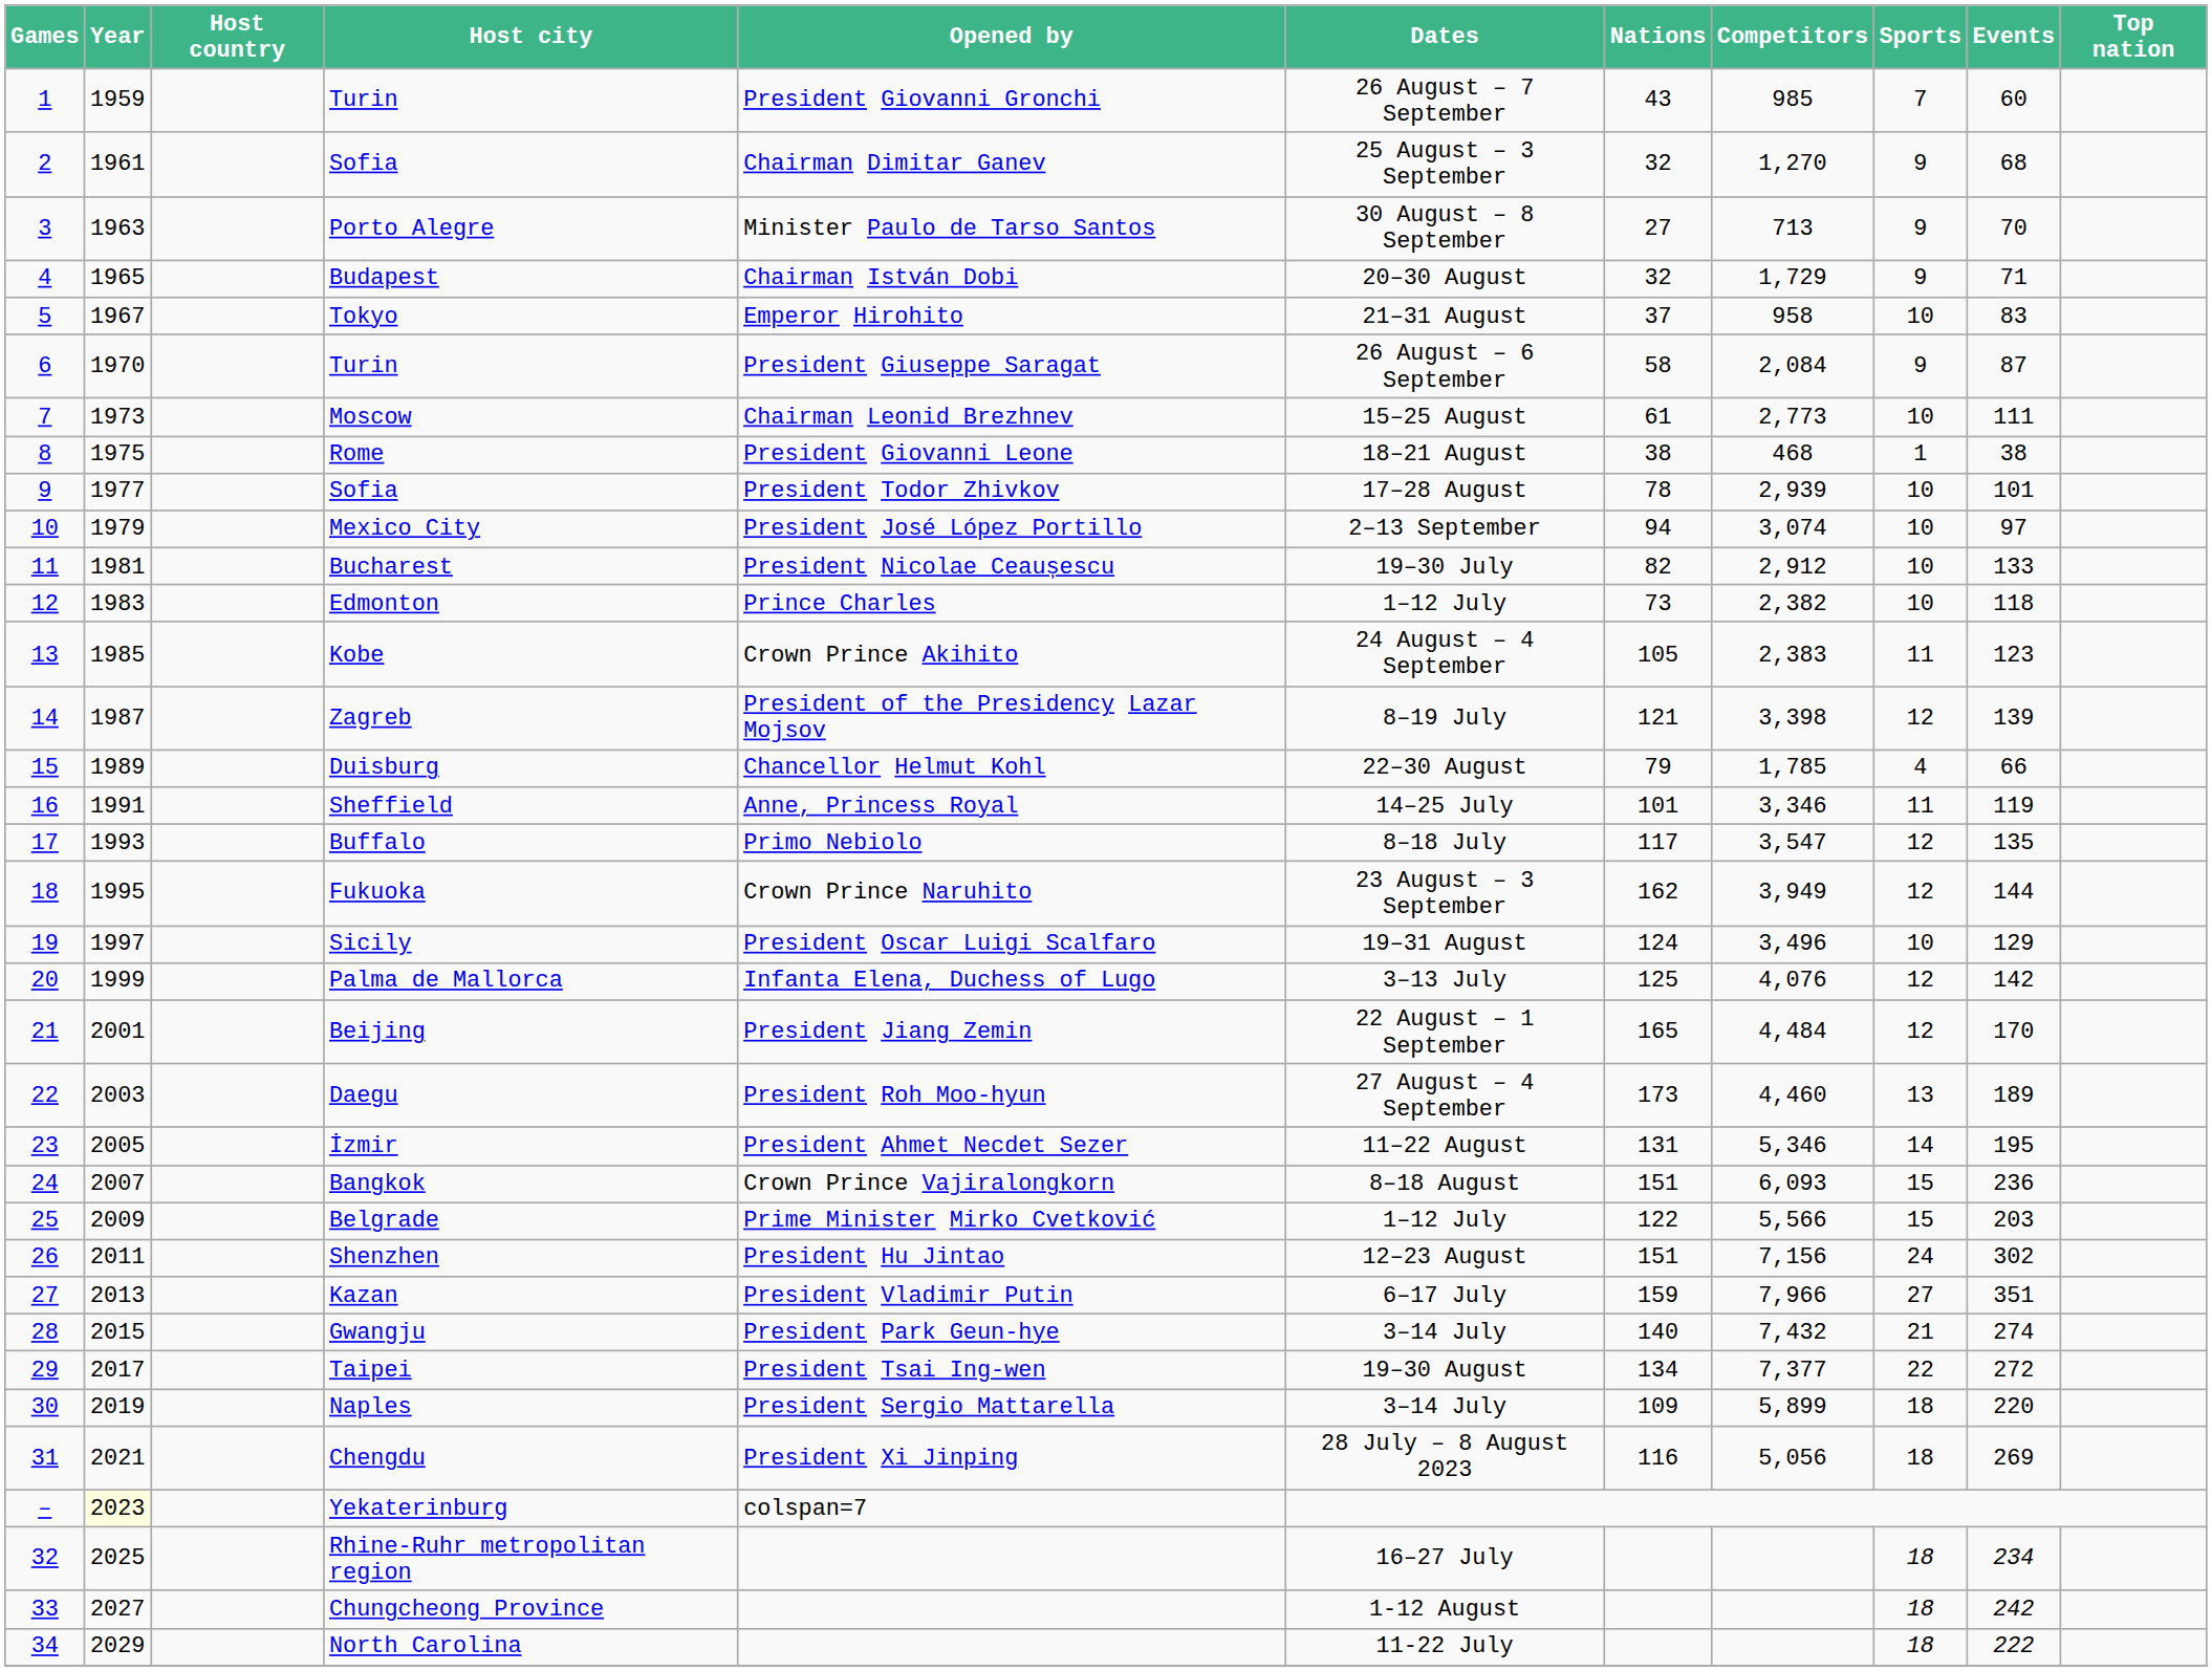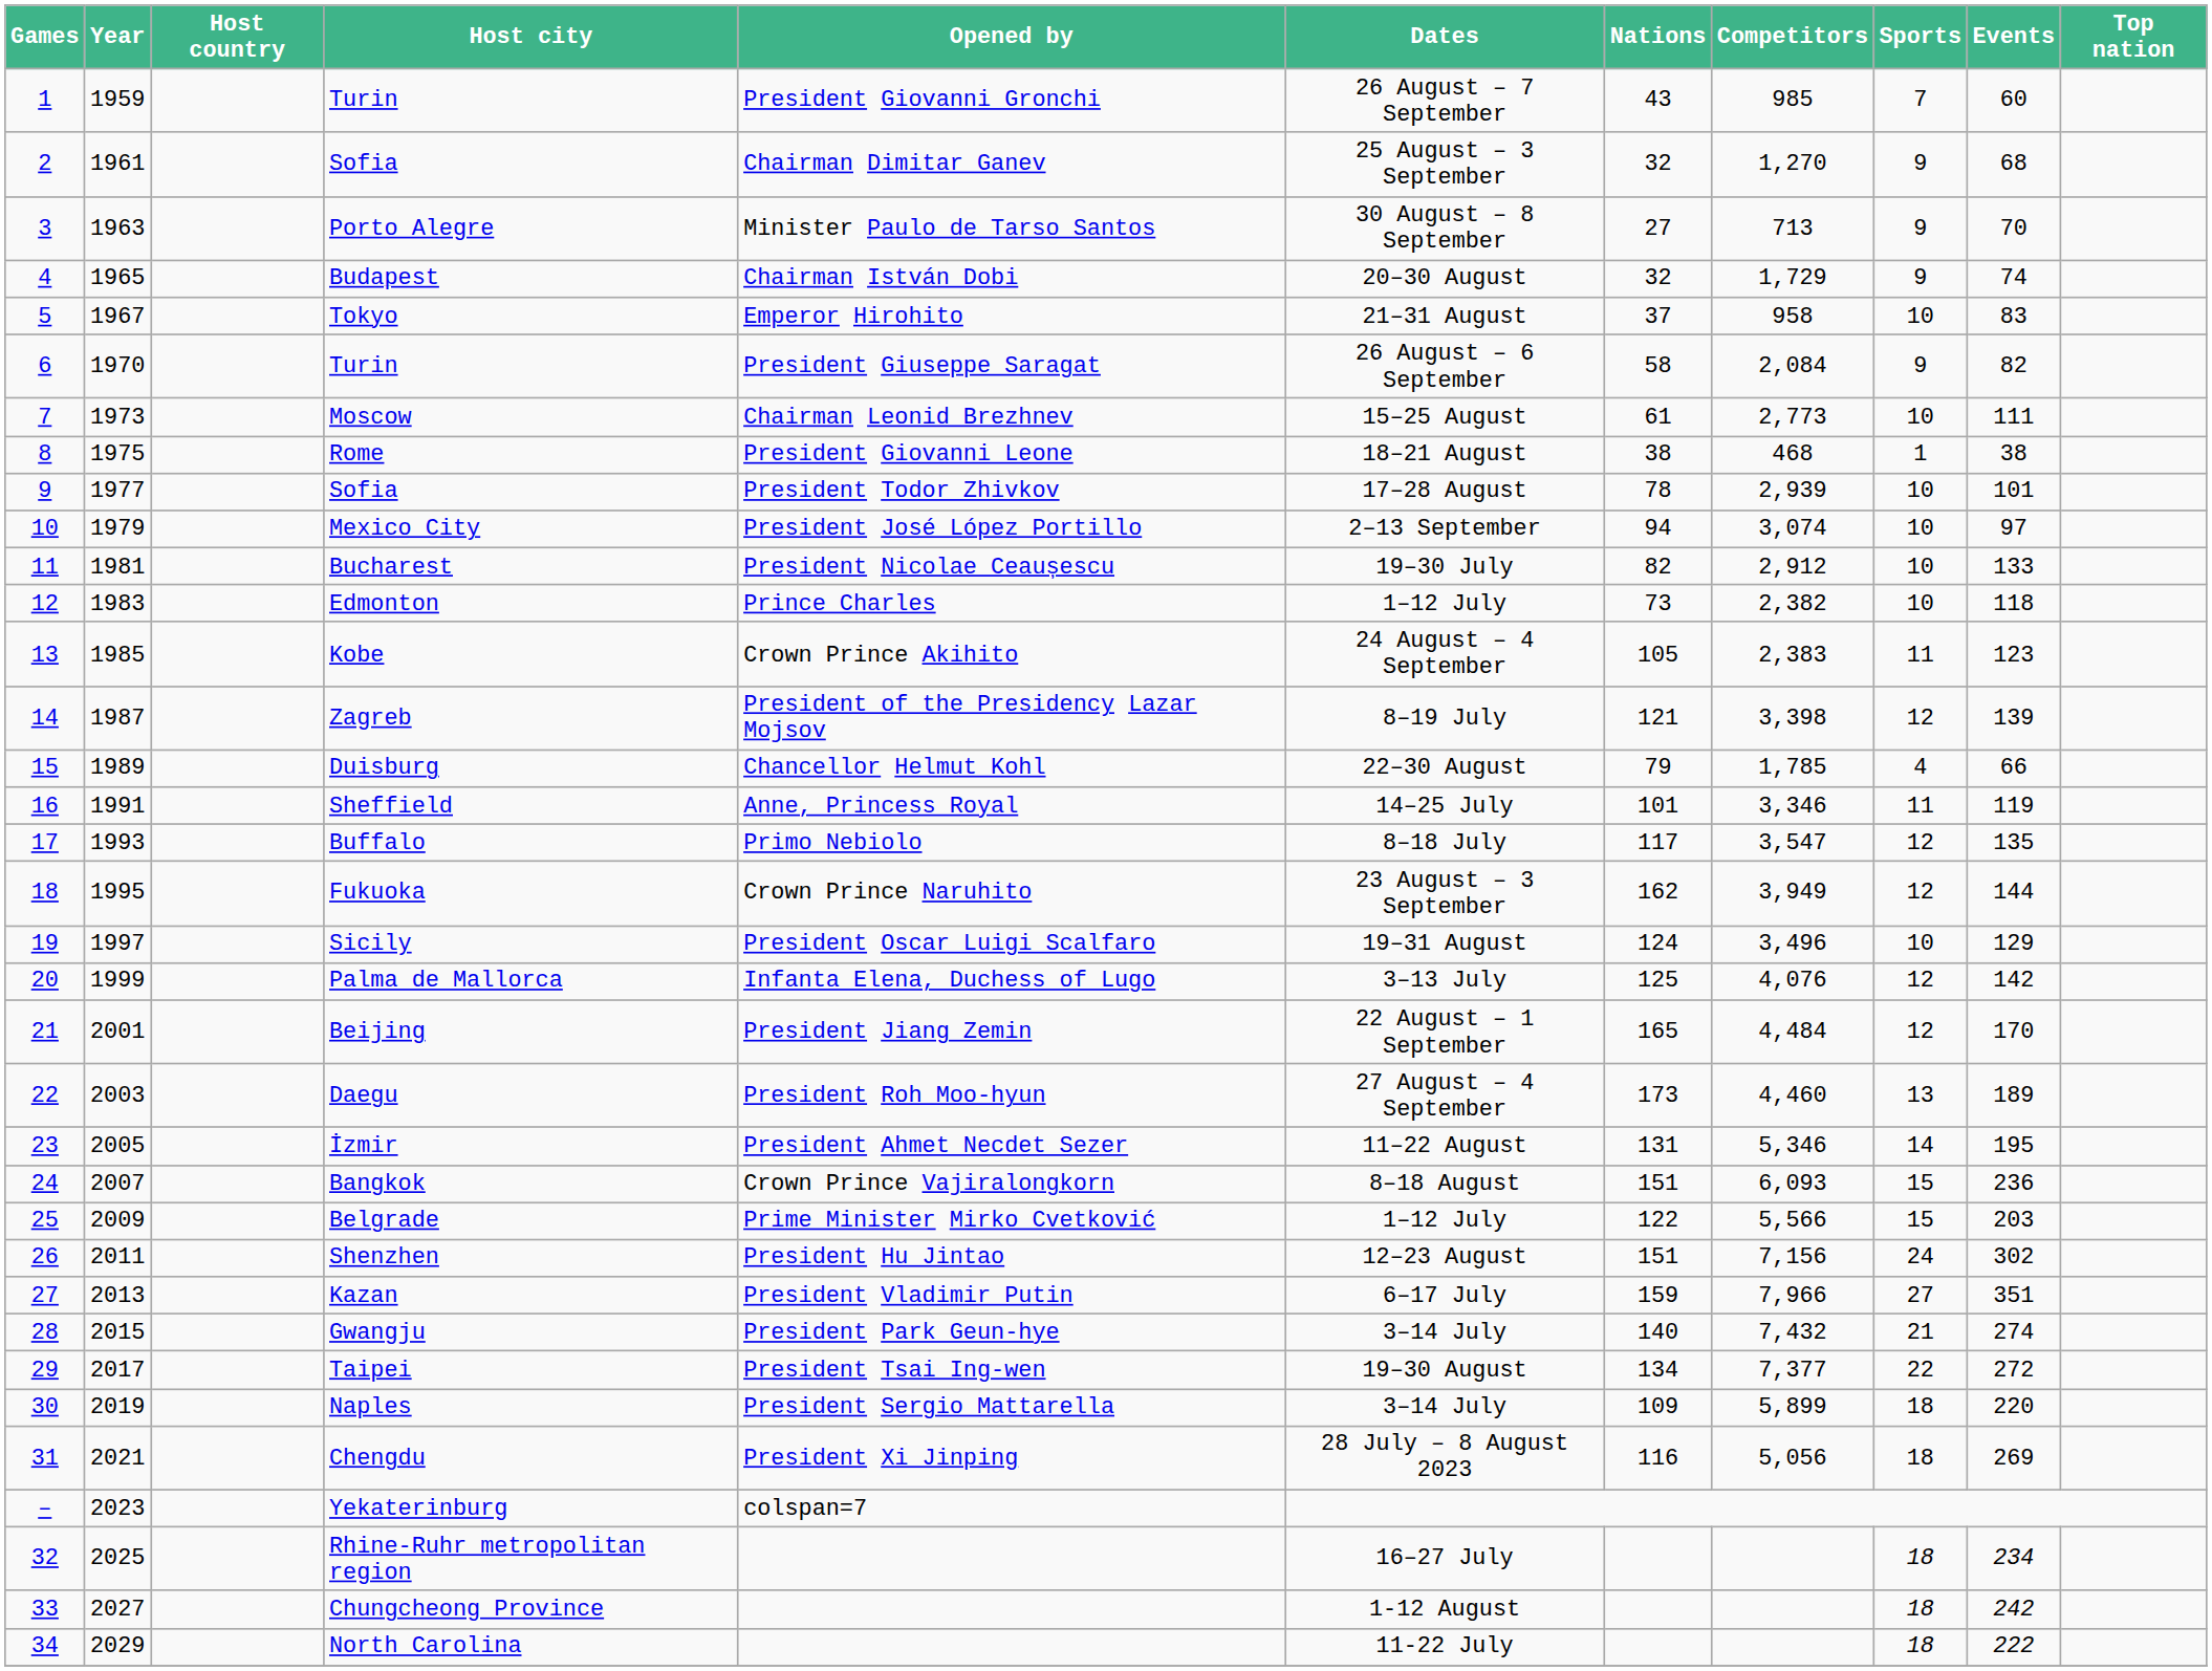Budapest | Events: 71 -> 74
6 / Turin | Events: 87 -> 82
Yekaterinburg | Year: lightyellow background -> no background
